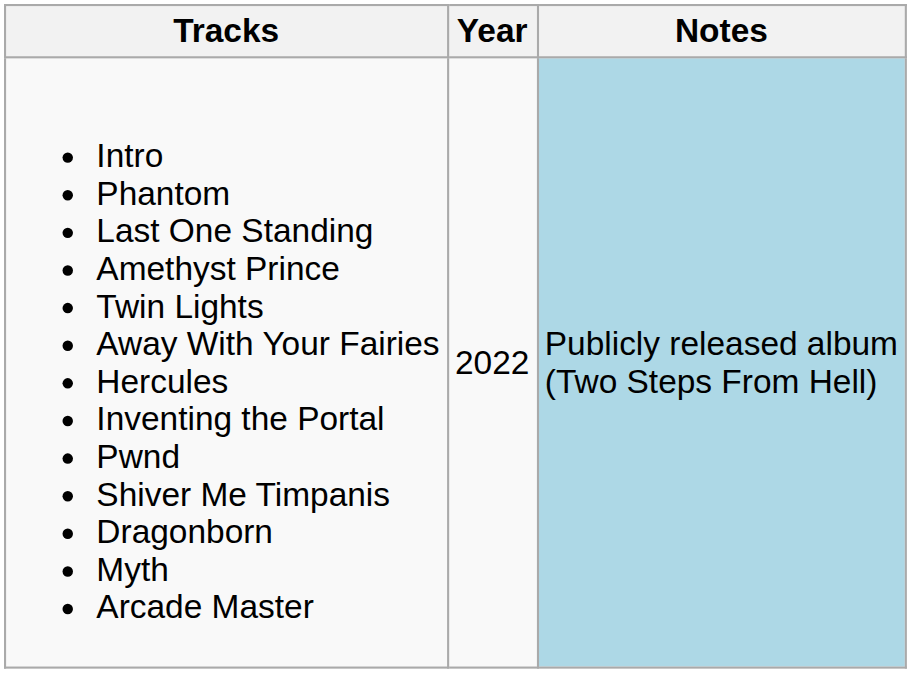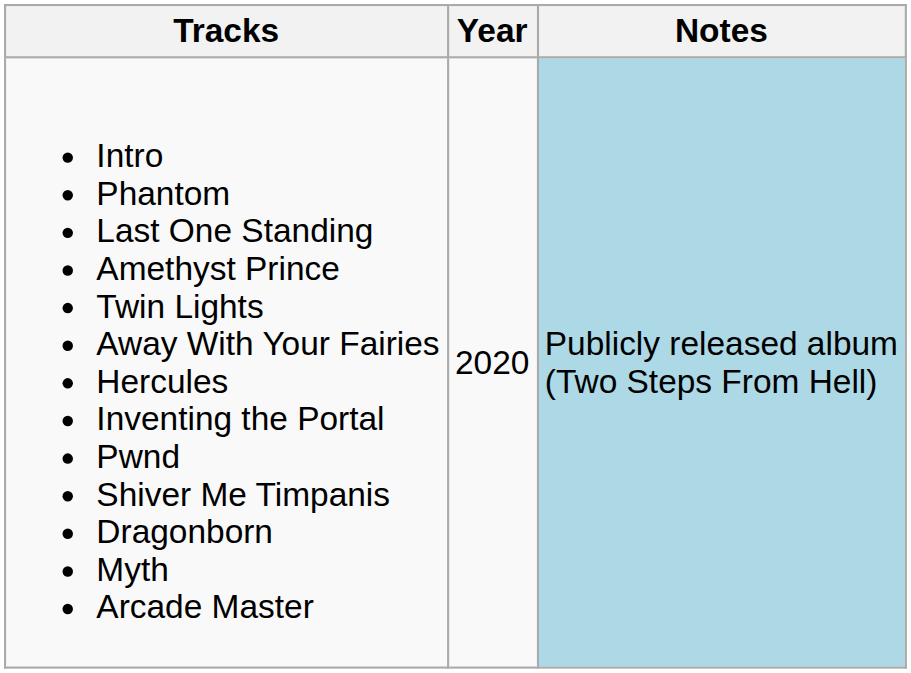row 2 | Year: 2022 -> 2020
